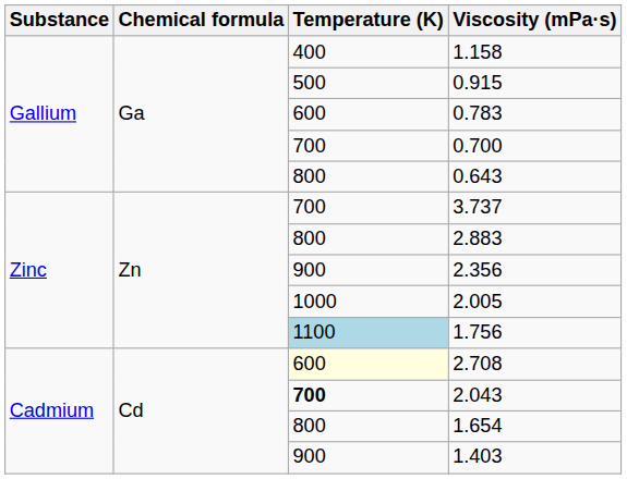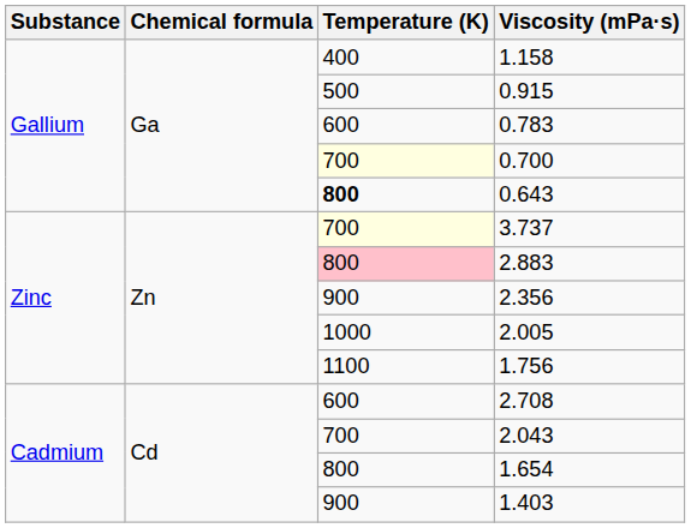0.700 | Temperature (K): no background -> lightyellow background
0.643 | Temperature (K): normal -> bold
3.737 | Temperature (K): no background -> lightyellow background
2.883 | Temperature (K): no background -> pink background
1.756 | Temperature (K): lightblue background -> no background
2.708 | Temperature (K): lightyellow background -> no background
2.043 | Temperature (K): bold -> normal
